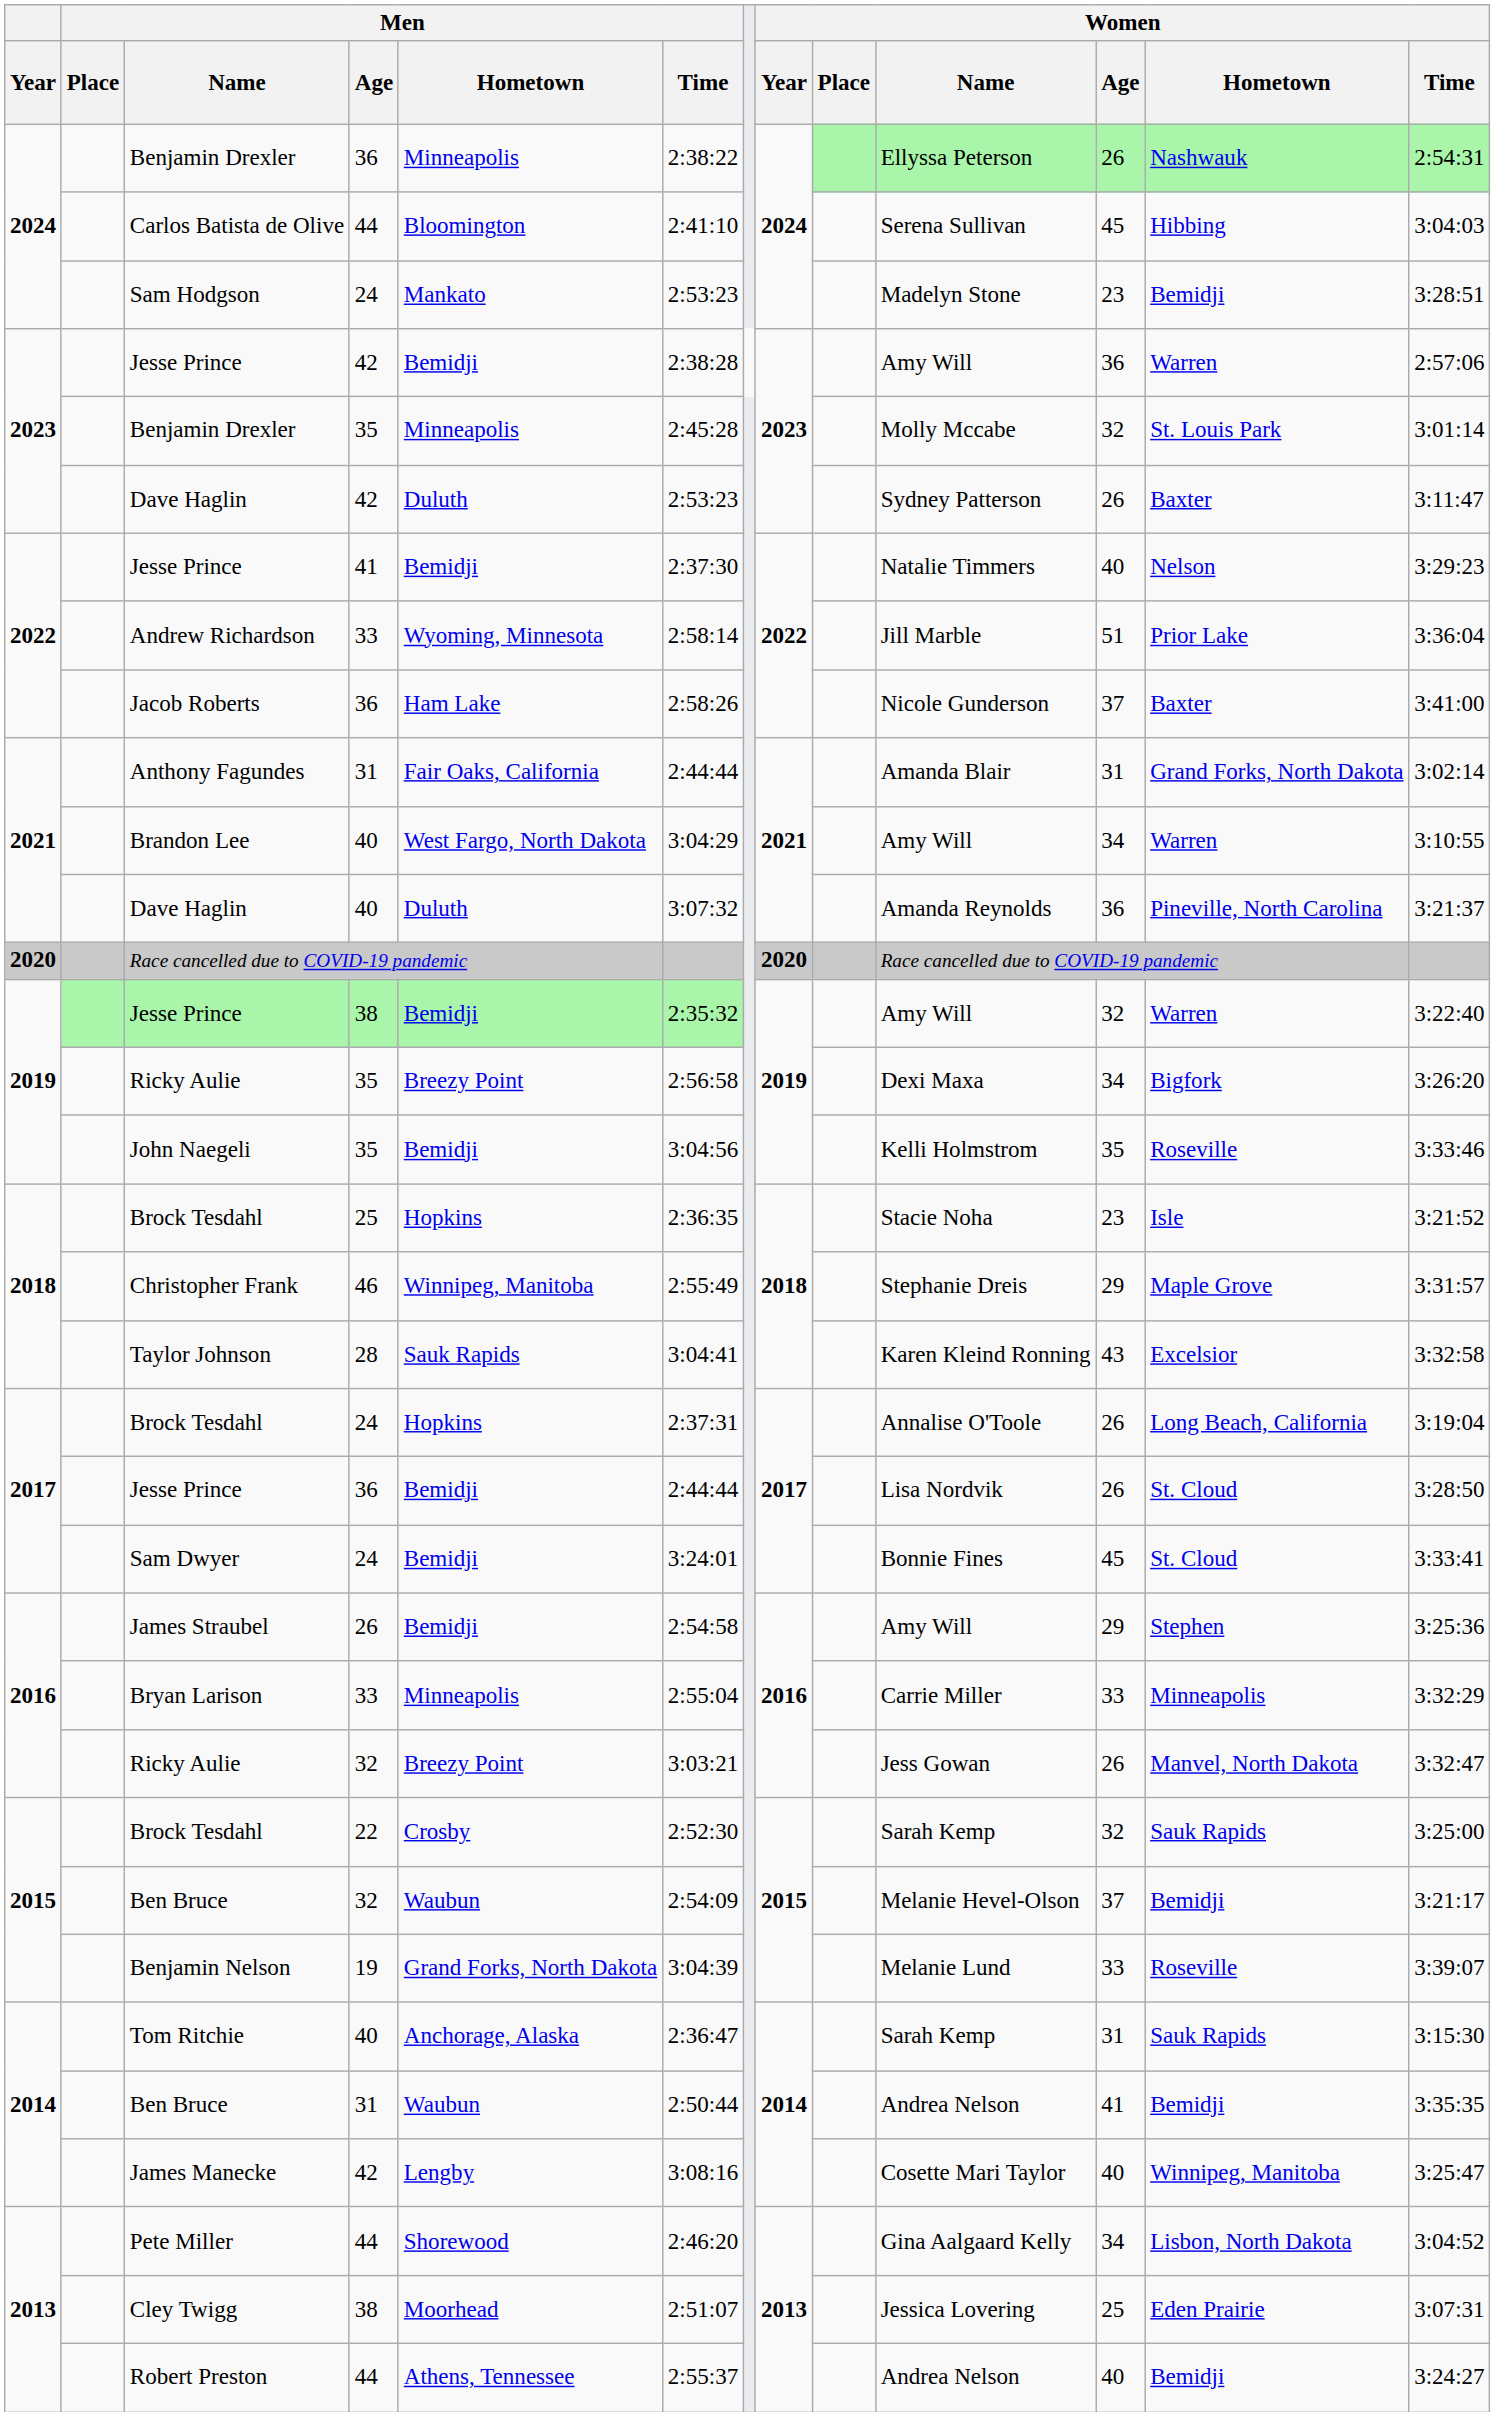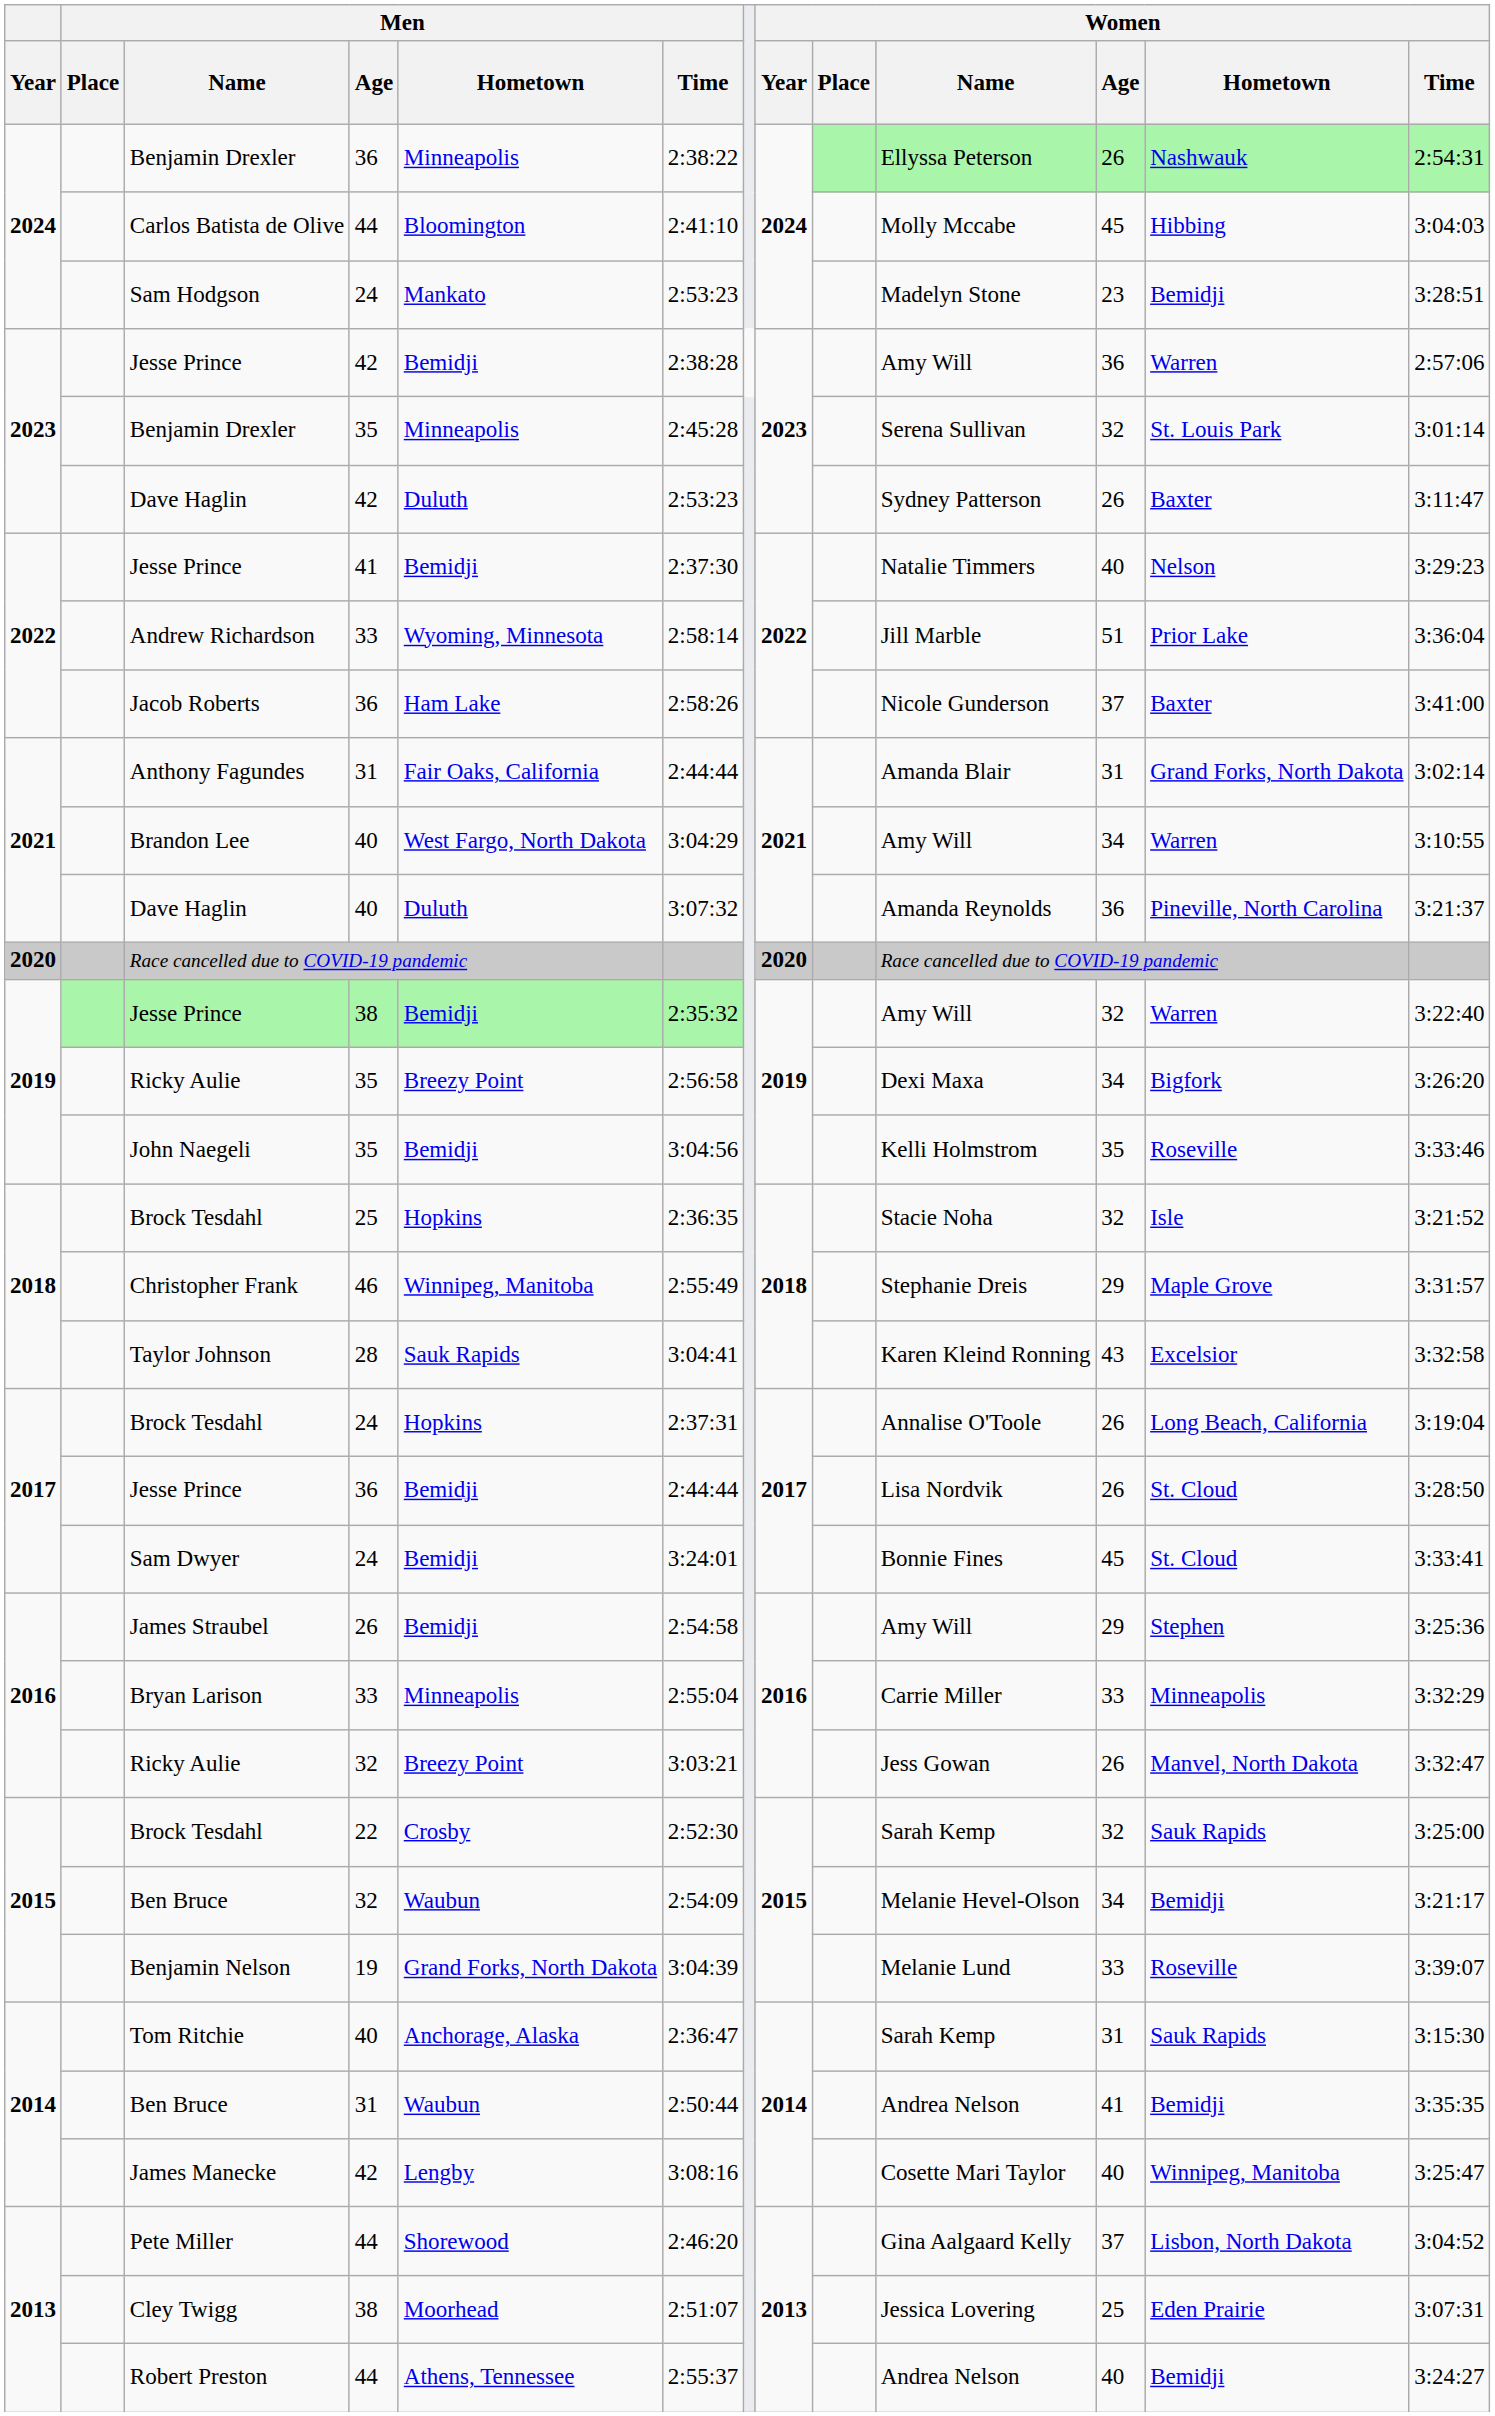Carlos Batista de Olive | Women / Name: Serena Sullivan -> Molly Mccabe
Benjamin Drexler / 35 | Women / Name: Molly Mccabe -> Serena Sullivan
Brock Tesdahl / 25 | Women / Age: 23 -> 32
Ben Bruce / 32 | Women / Age: 37 -> 34
Pete Miller | Women / Age: 34 -> 37
